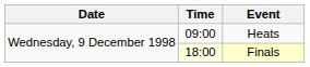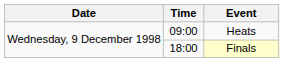Finals | Time: lightyellow background -> no background
